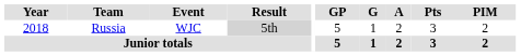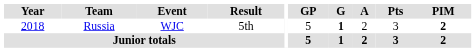Russia | Result: lightgrey background -> no background
Russia | G: normal -> bold
Russia | PIM: normal -> bold
